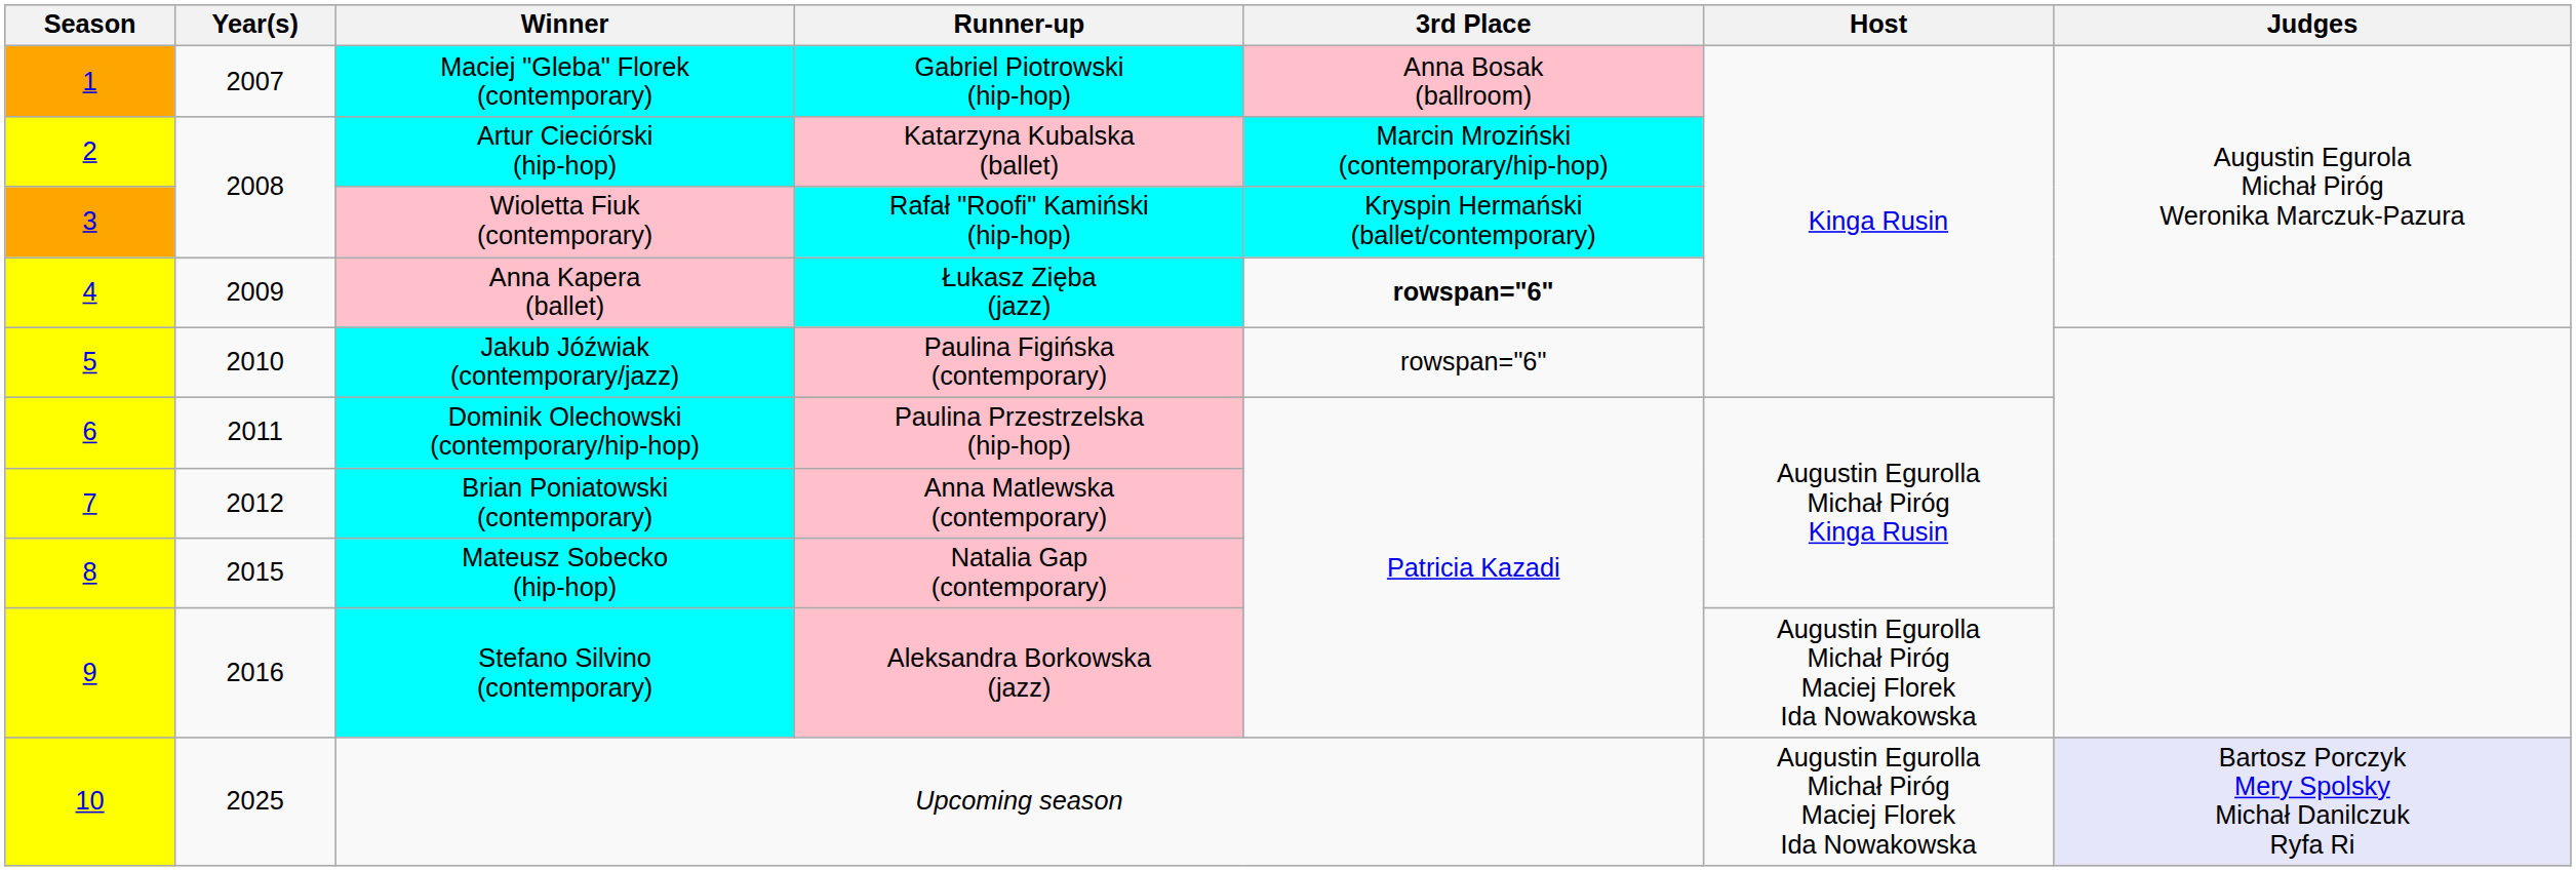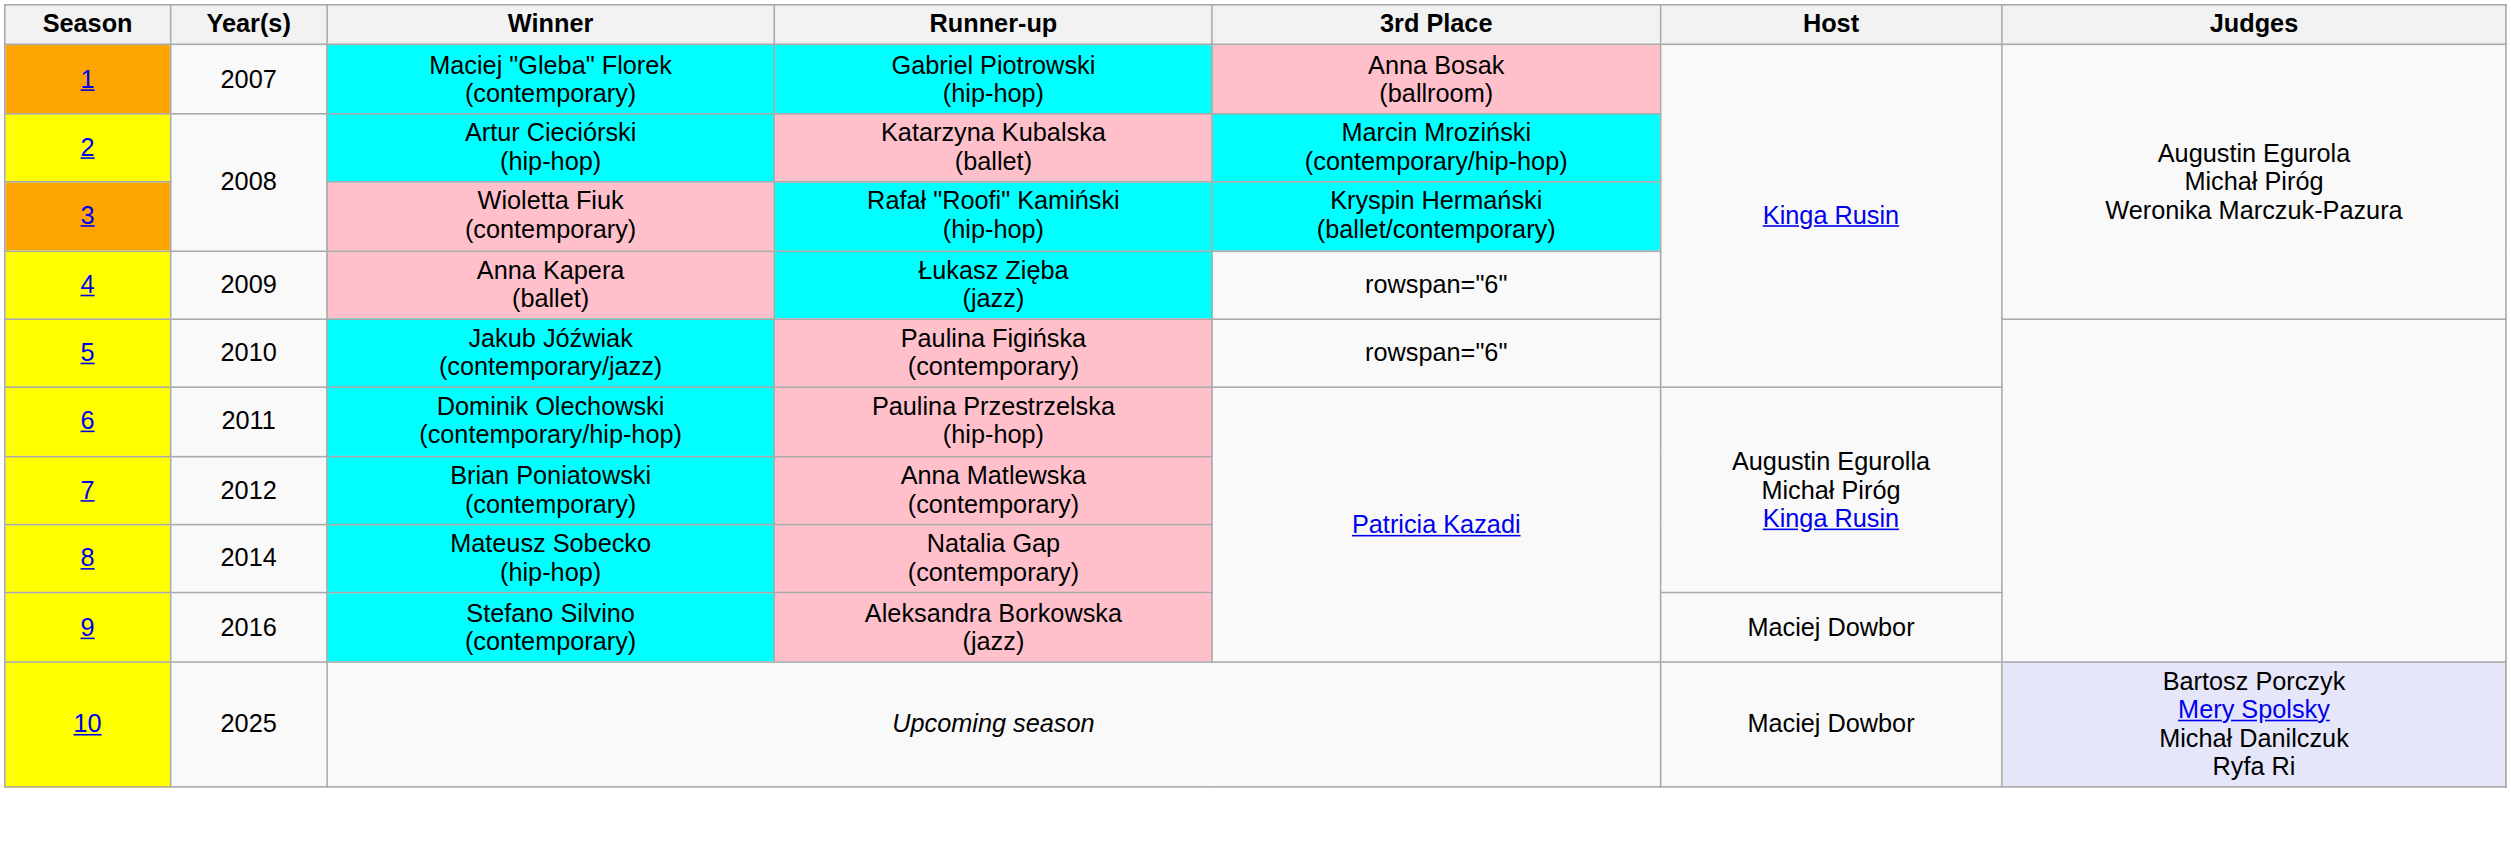Anna Kapera (ballet) | 3rd Place: bold -> normal
Mateusz Sobecko (hip-hop) | Year(s): 2015 -> 2014
Stefano Silvino (contemporary) | Host: Augustin Egurolla Michał Piróg Maciej Florek Ida Nowakowska -> Maciej Dowbor
Upcoming season | Host: Augustin Egurolla Michał Piróg Maciej Florek Ida Nowakowska -> Maciej Dowbor
